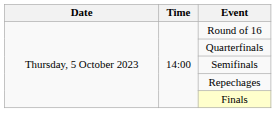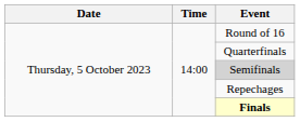Semifinals | Event: no background -> lightgrey background
Finals | Event: normal -> bold
